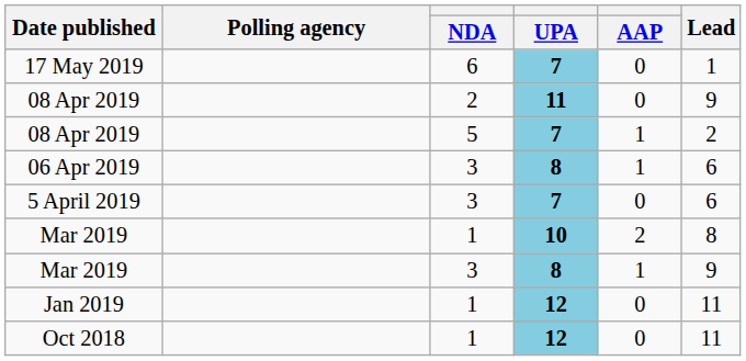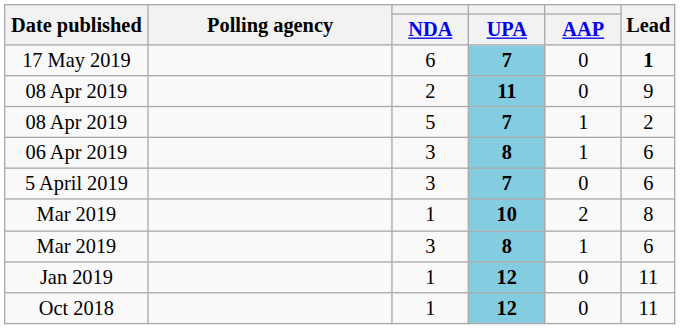17 May 2019 | Lead: normal -> bold
Mar 2019 / 3 | Lead: 9 -> 6
